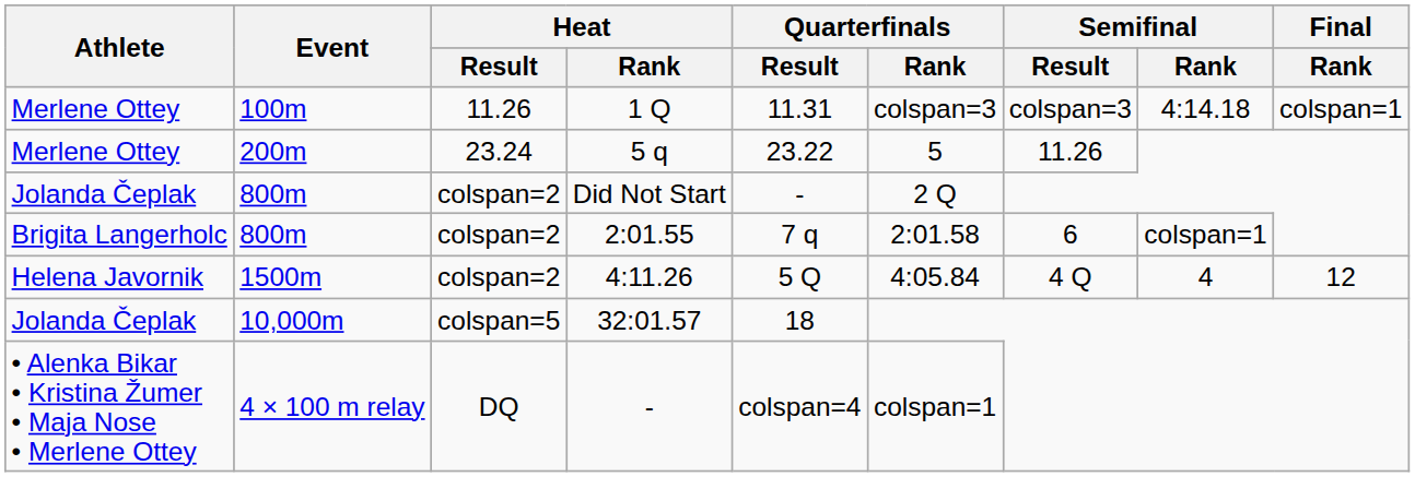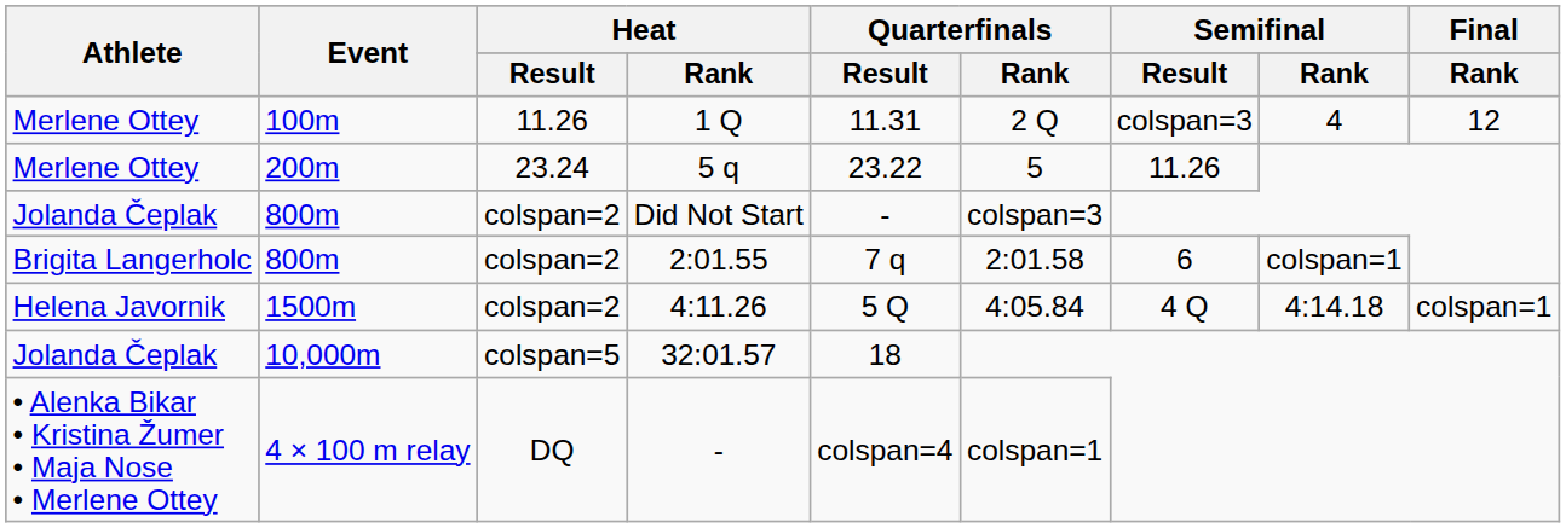1 Q | Quarterfinals / Rank: colspan=3 -> 2 Q
1 Q | Semifinal / Rank: 4:14.18 -> 4
1 Q | Final / Rank: colspan=1 -> 12
Did Not Start | Quarterfinals / Rank: 2 Q -> colspan=3
4:11.26 | Semifinal / Rank: 4 -> 4:14.18
4:11.26 | Final / Rank: 12 -> colspan=1
